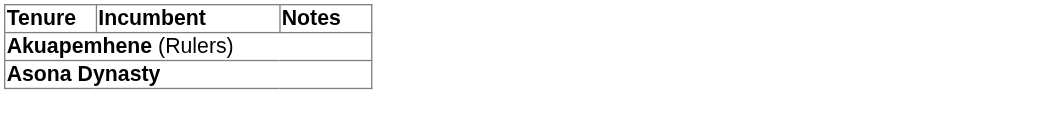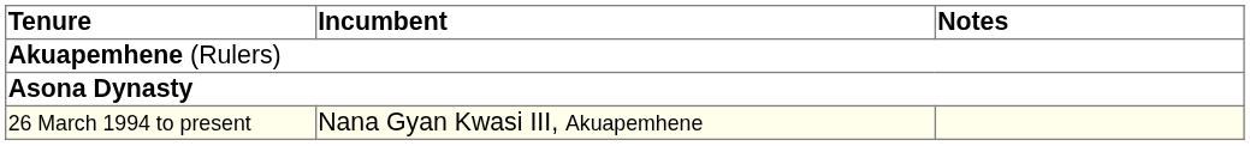+ row: 26 March 1994 to present | Nana Gyan Kwasi III, Akuapemhene
